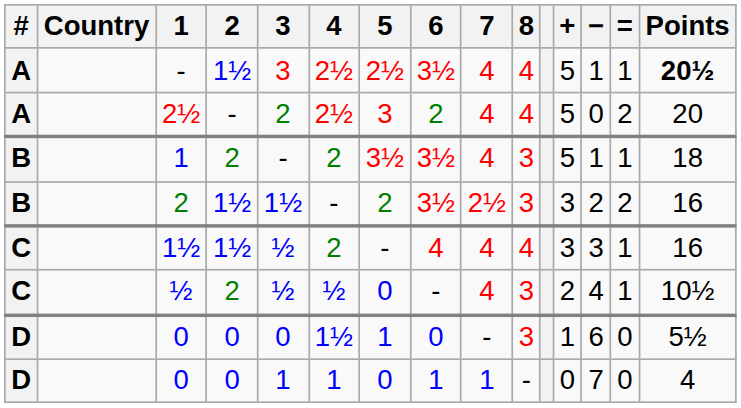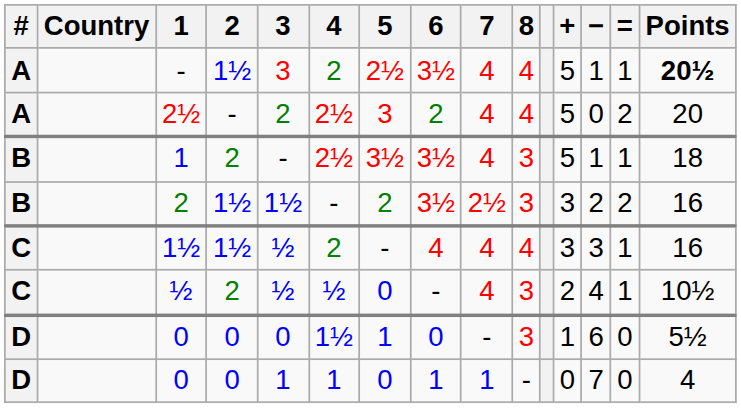row 2 | 4: 2½ -> 2
row 4 | 4: 2 -> 2½
